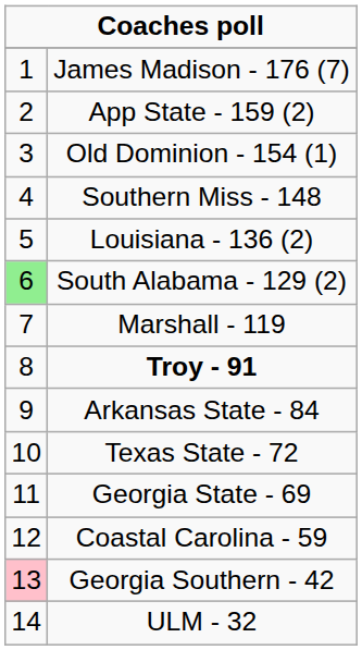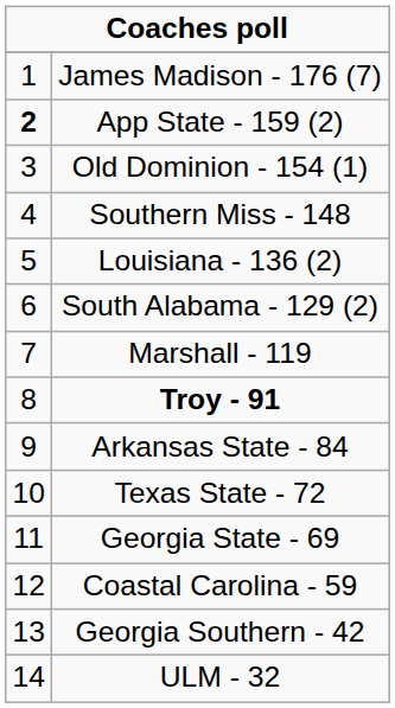App State - 159 (2) | column 1: normal -> bold
South Alabama - 129 (2) | column 1: lightgreen background -> no background
Georgia Southern - 42 | column 1: pink background -> no background
